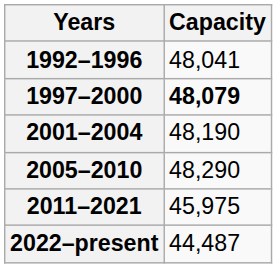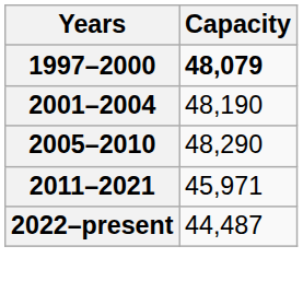- row: 1992–1996 | 48,041
2011–2021 | Capacity: 45,975 -> 45,971
